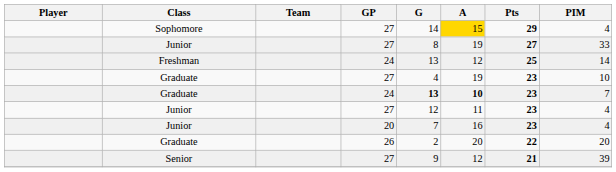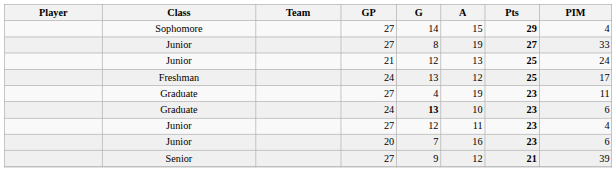Sophomore | A: gold background -> no background
+ row: Junior | 21 | 12 | 13 | 25 | 24
Freshman | PIM: 14 -> 17
Graduate / 27 | PIM: 10 -> 11
Graduate / 24 | A: bold -> normal
Graduate / 24 | PIM: 7 -> 6
Junior / 20 | PIM: 4 -> 6
- row: Graduate | 26 | 2 | 20 | 22 | 20
